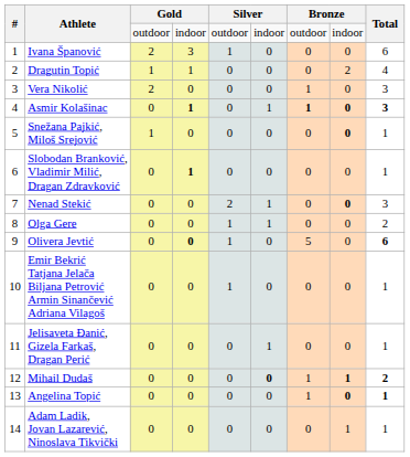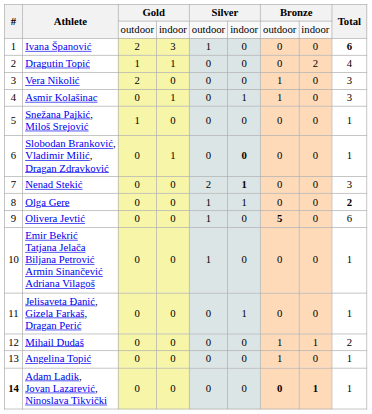Ivana Španović | Total: normal -> bold
Asmir Kolašinac | column 4: bold -> normal
Asmir Kolašinac | column 7: bold -> normal
Asmir Kolašinac | column 8: bold -> normal
Asmir Kolašinac | Total: bold -> normal
Snežana Pajkić, Miloš Srejović | column 8: bold -> normal
Slobodan Branković, Vladimir Milić, Dragan Zdravković | column 4: bold -> normal
Slobodan Branković, Vladimir Milić, Dragan Zdravković | column 6: normal -> bold
Nenad Stekić | column 6: normal -> bold
Nenad Stekić | column 8: bold -> normal
Olga Gere | Total: normal -> bold
Olivera Jevtić | column 4: bold -> normal
Olivera Jevtić | column 7: normal -> bold
Olivera Jevtić | Total: bold -> normal
Mihail Dudaš | column 6: bold -> normal
Mihail Dudaš | column 8: bold -> normal
Mihail Dudaš | Total: bold -> normal
Angelina Topić | column 8: bold -> normal
Angelina Topić | Total: bold -> normal
Adam Ladik, Jovan Lazarević, Ninoslava Tikvički | #: normal -> bold
Adam Ladik, Jovan Lazarević, Ninoslava Tikvički | column 7: normal -> bold
Adam Ladik, Jovan Lazarević, Ninoslava Tikvički | column 8: normal -> bold
